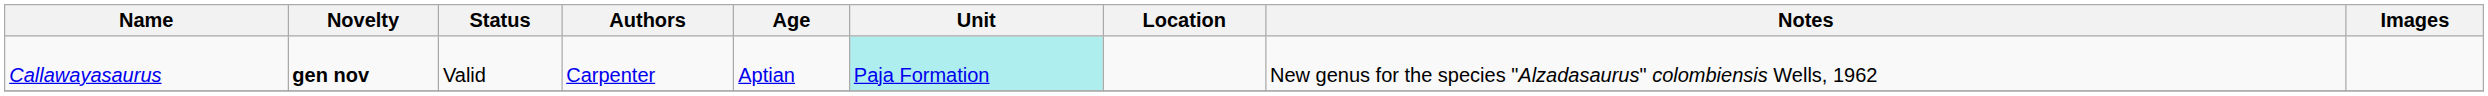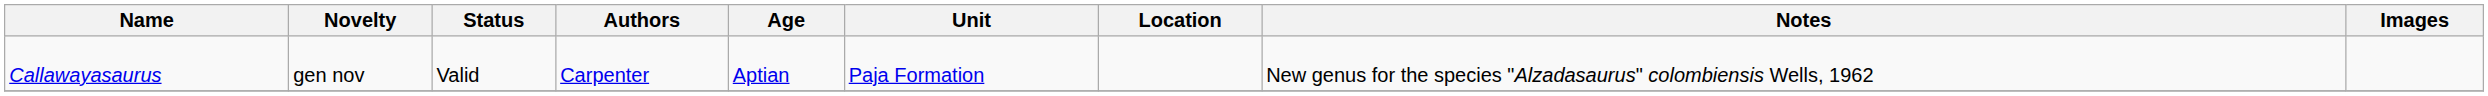Callawayasaurus | Novelty: bold -> normal
Callawayasaurus | Unit: paleturquoise background -> no background
